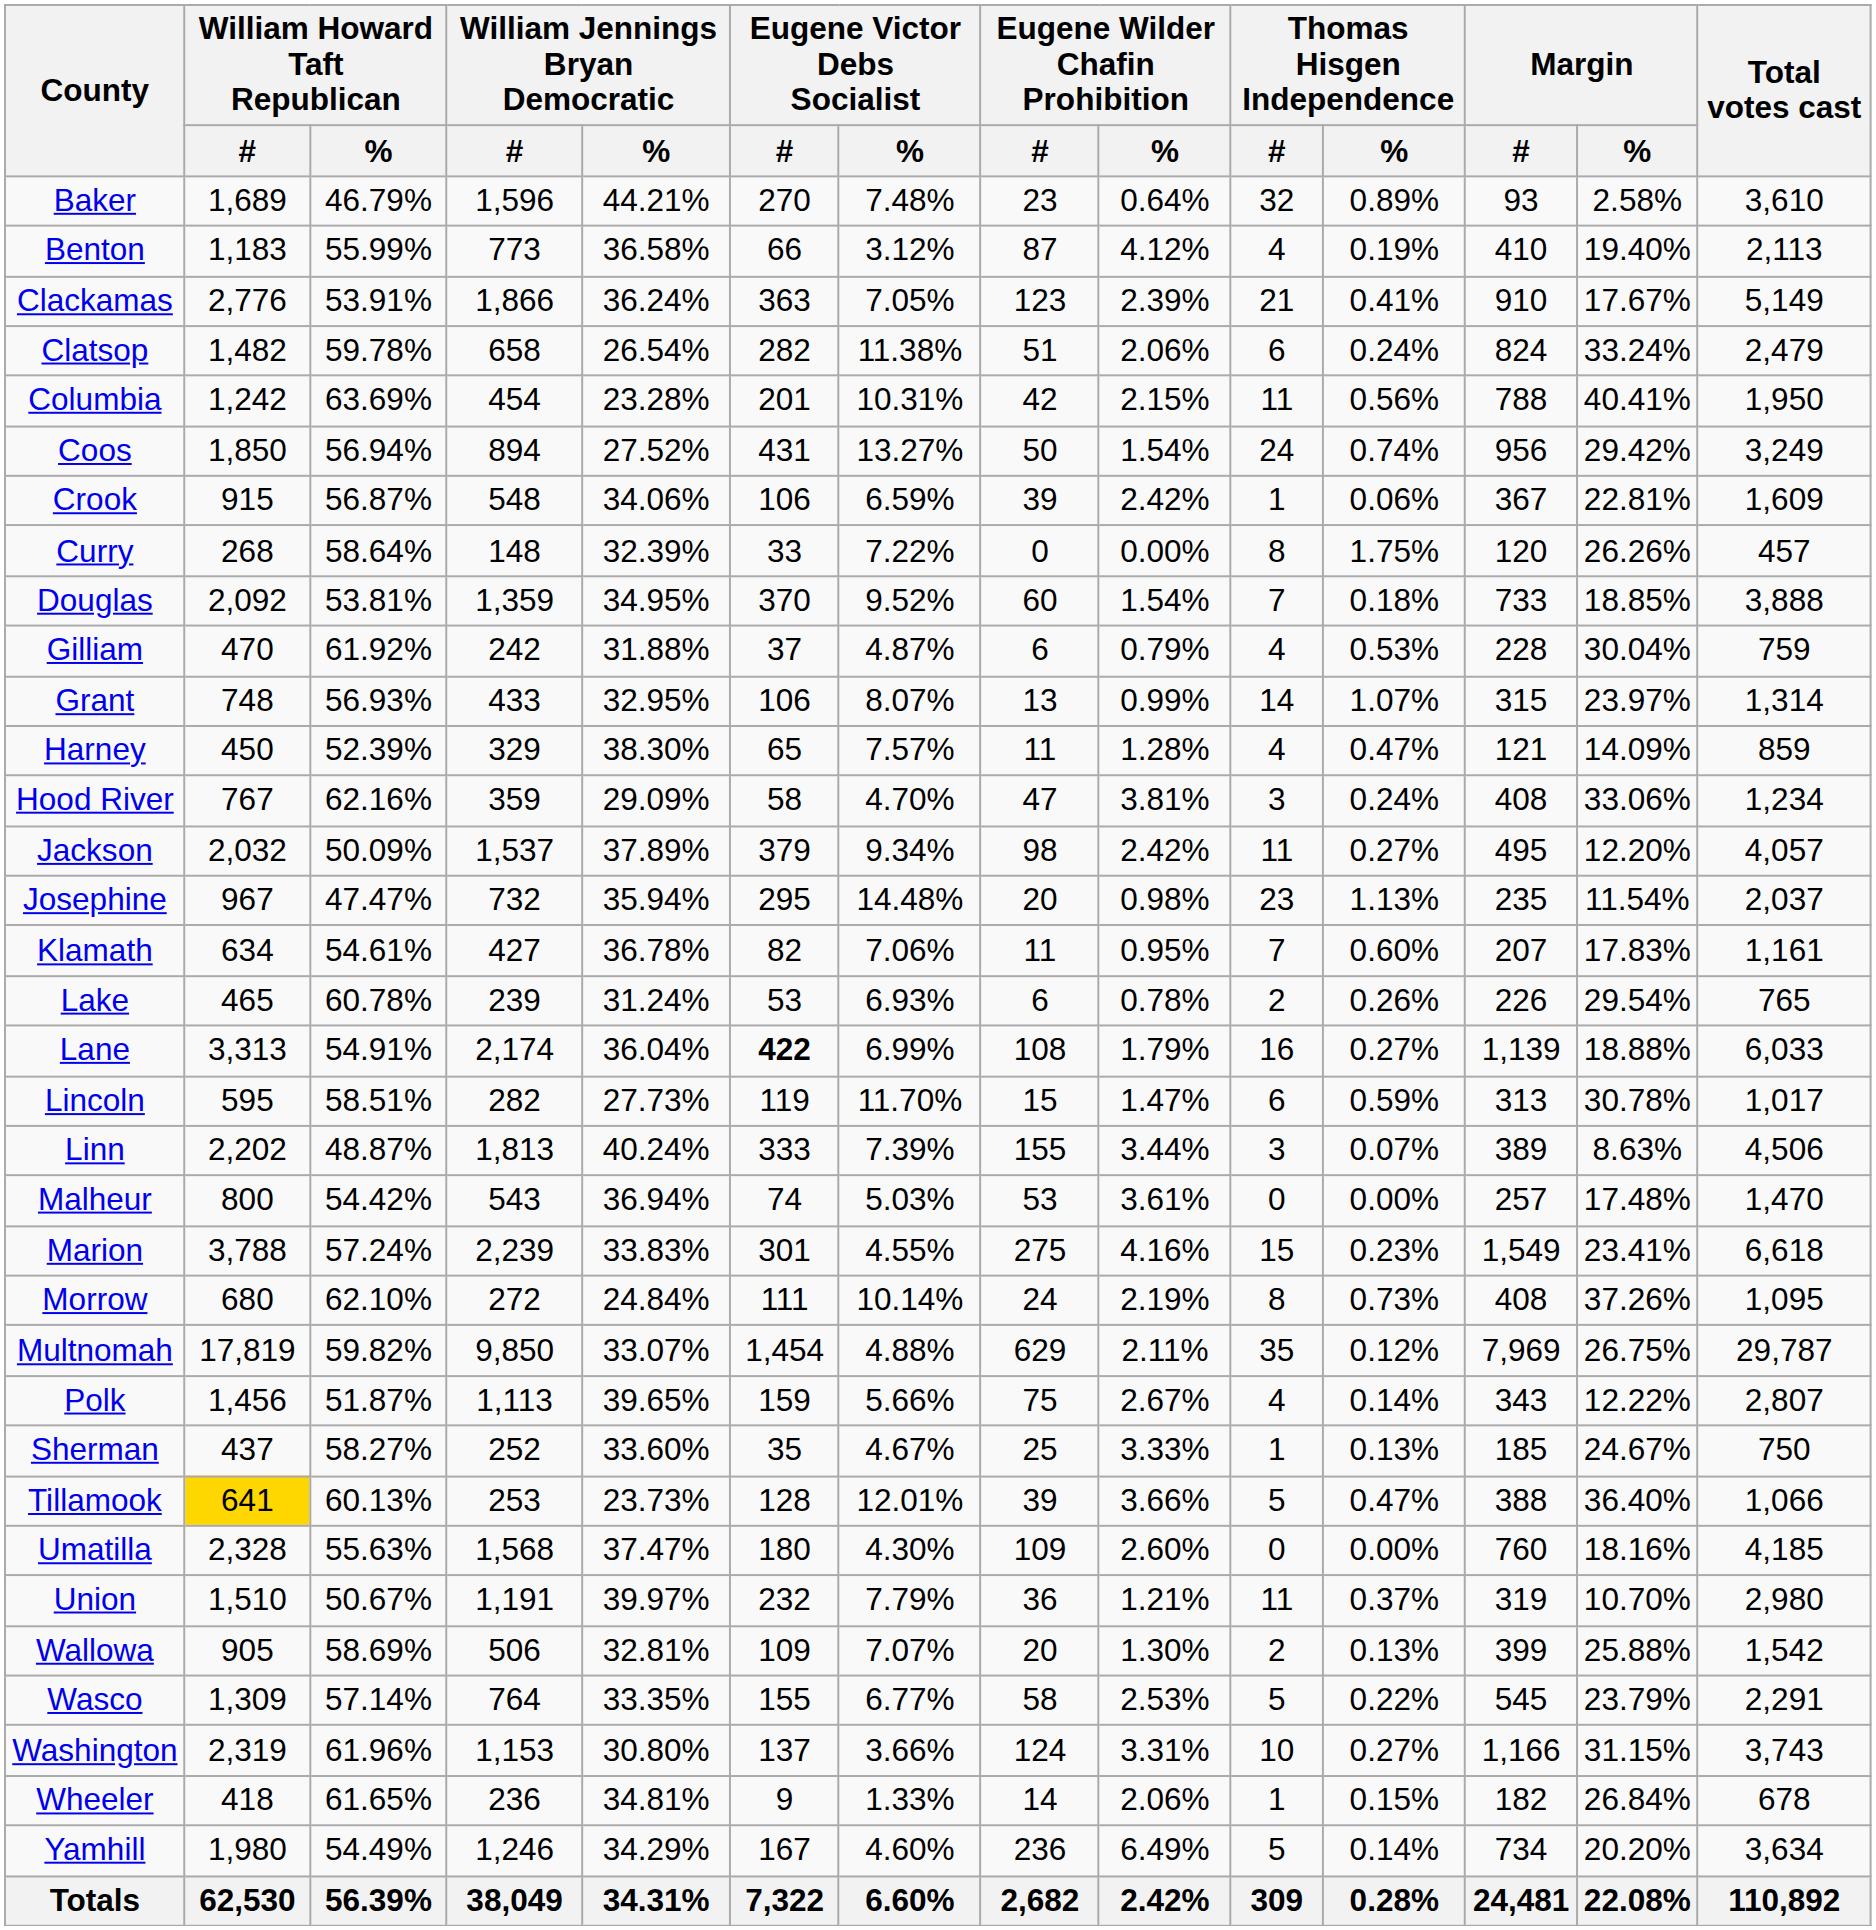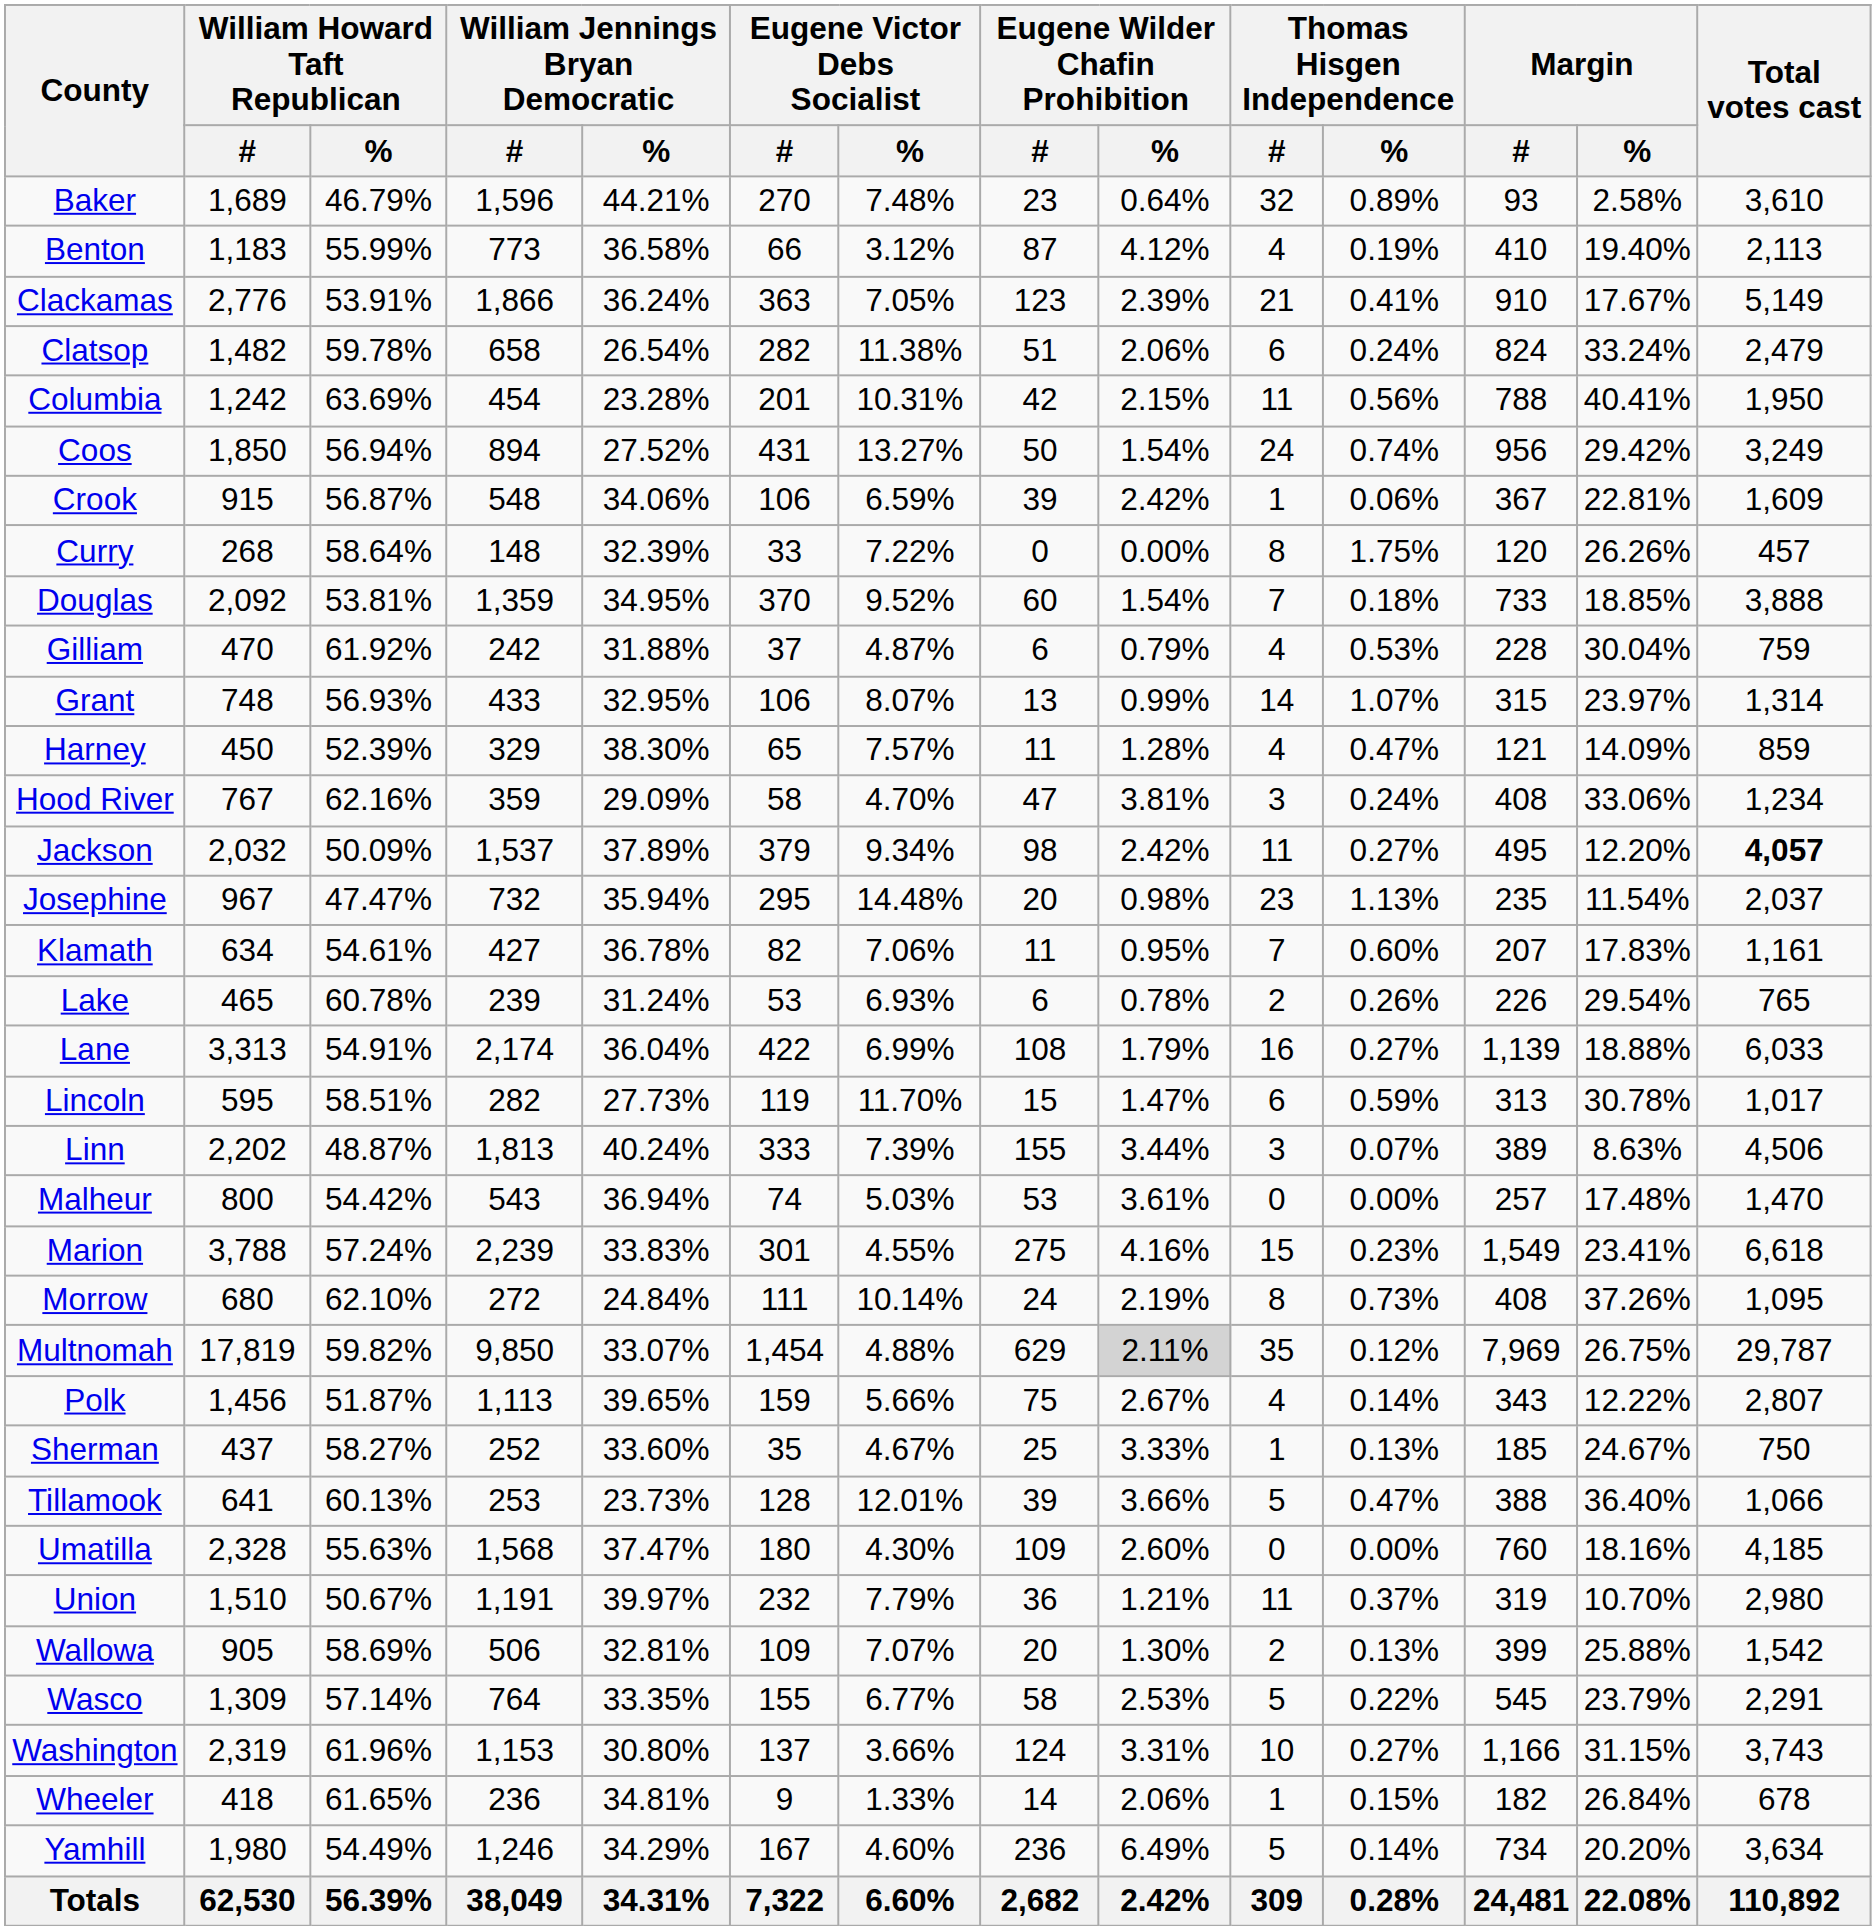Jackson | Total votes cast: normal -> bold
Lane | Eugene Victor Debs Socialist / #: bold -> normal
Multnomah | Eugene Wilder Chafin Prohibition / %: no background -> lightgrey background
Tillamook | William Howard Taft Republican / #: gold background -> no background
